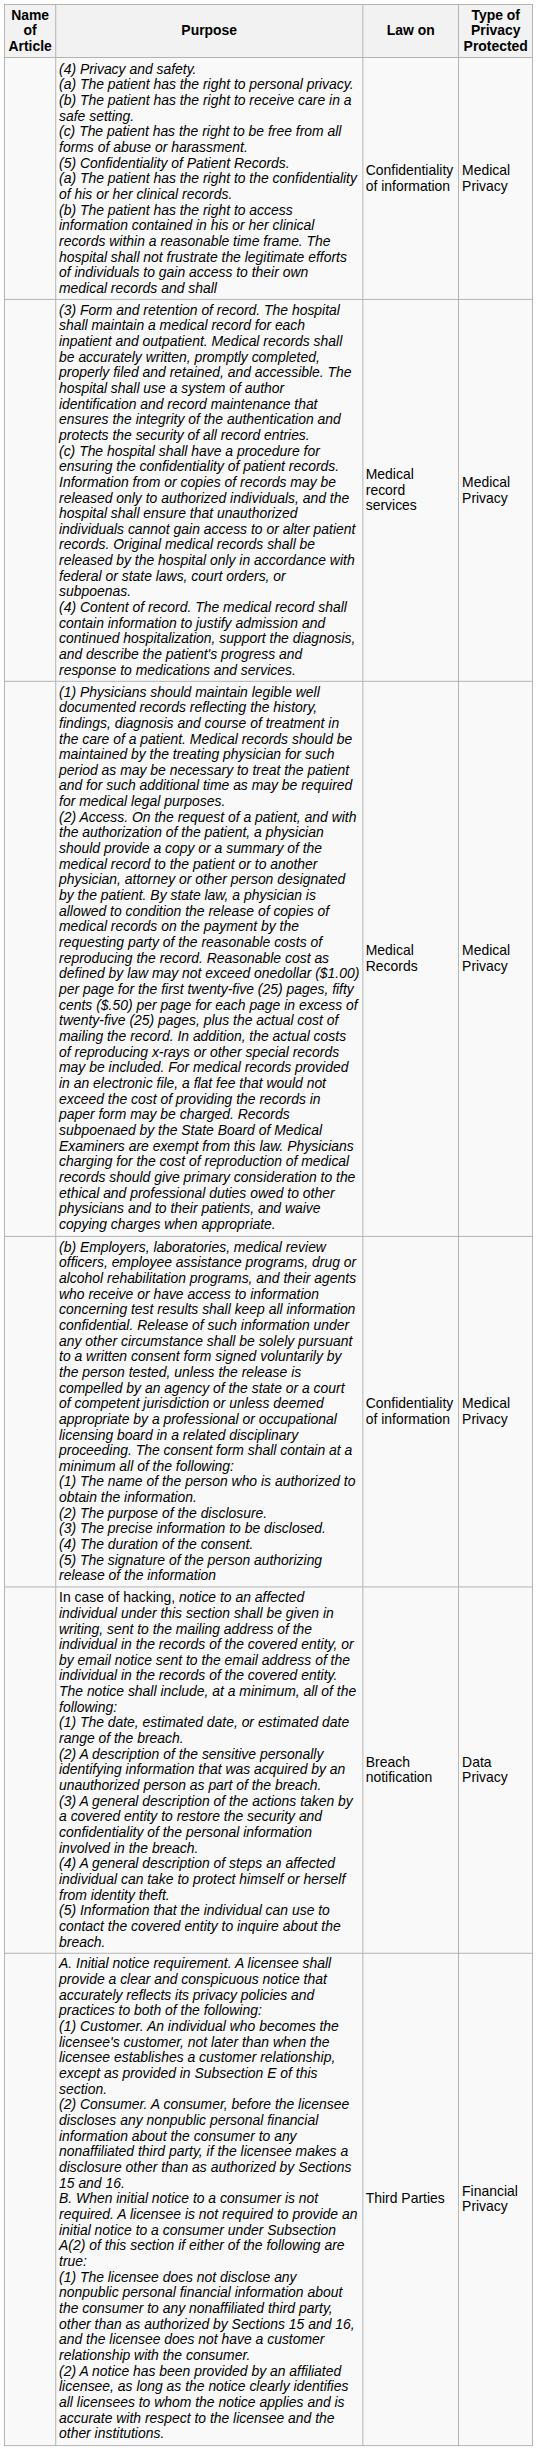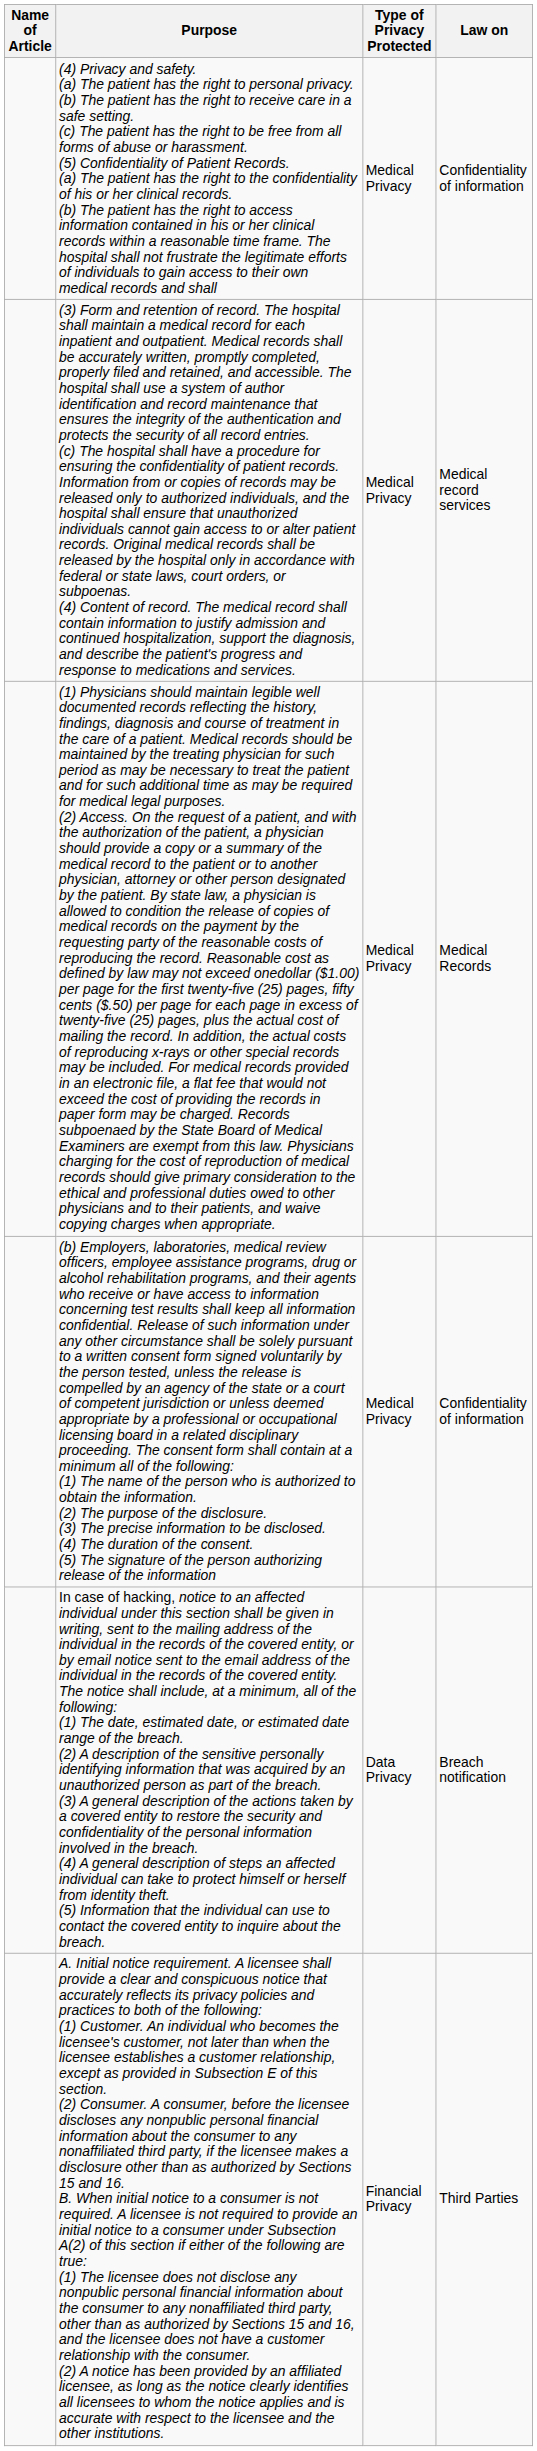columns swapped: Type of Privacy Protected <-> Law on
